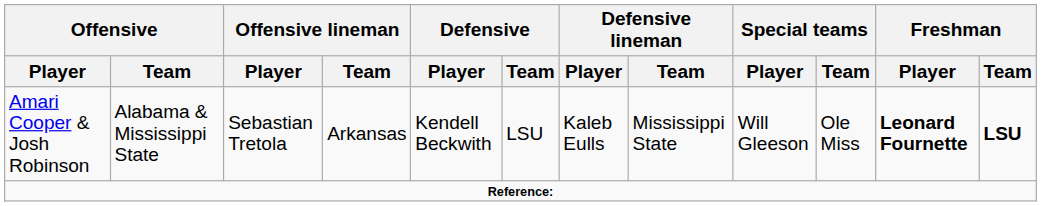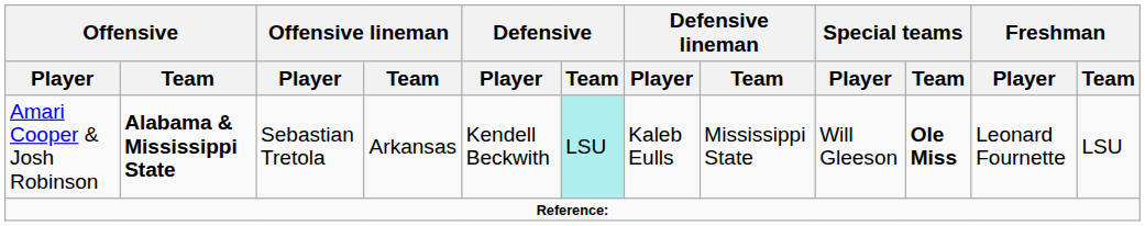Amari Cooper & Josh Robinson | Offensive / Team: normal -> bold
Amari Cooper & Josh Robinson | Defensive / Team: no background -> paleturquoise background
Amari Cooper & Josh Robinson | Special teams / Team: normal -> bold
Amari Cooper & Josh Robinson | Freshman / Player: bold -> normal
Amari Cooper & Josh Robinson | Freshman / Team: bold -> normal
